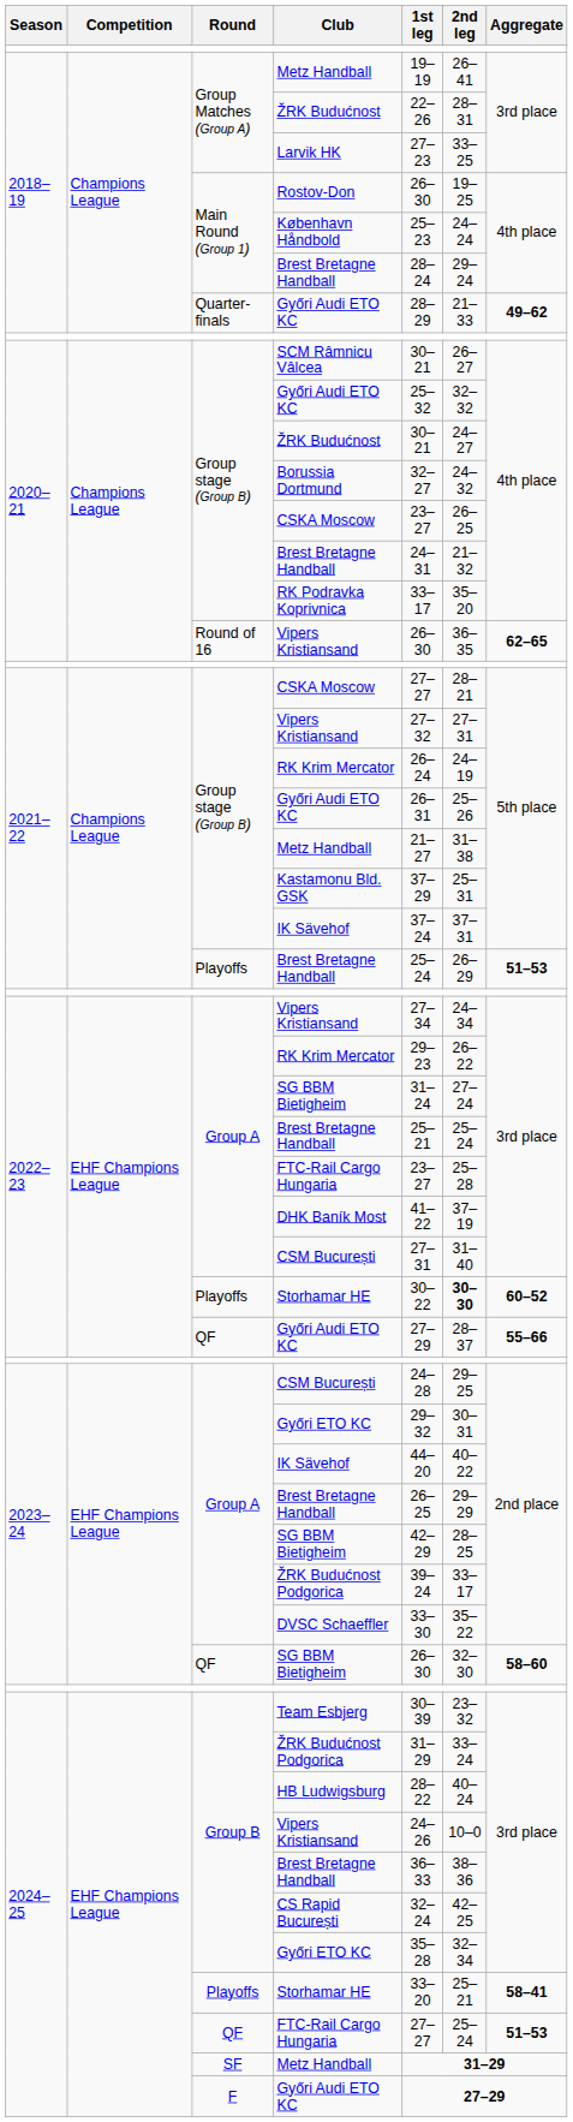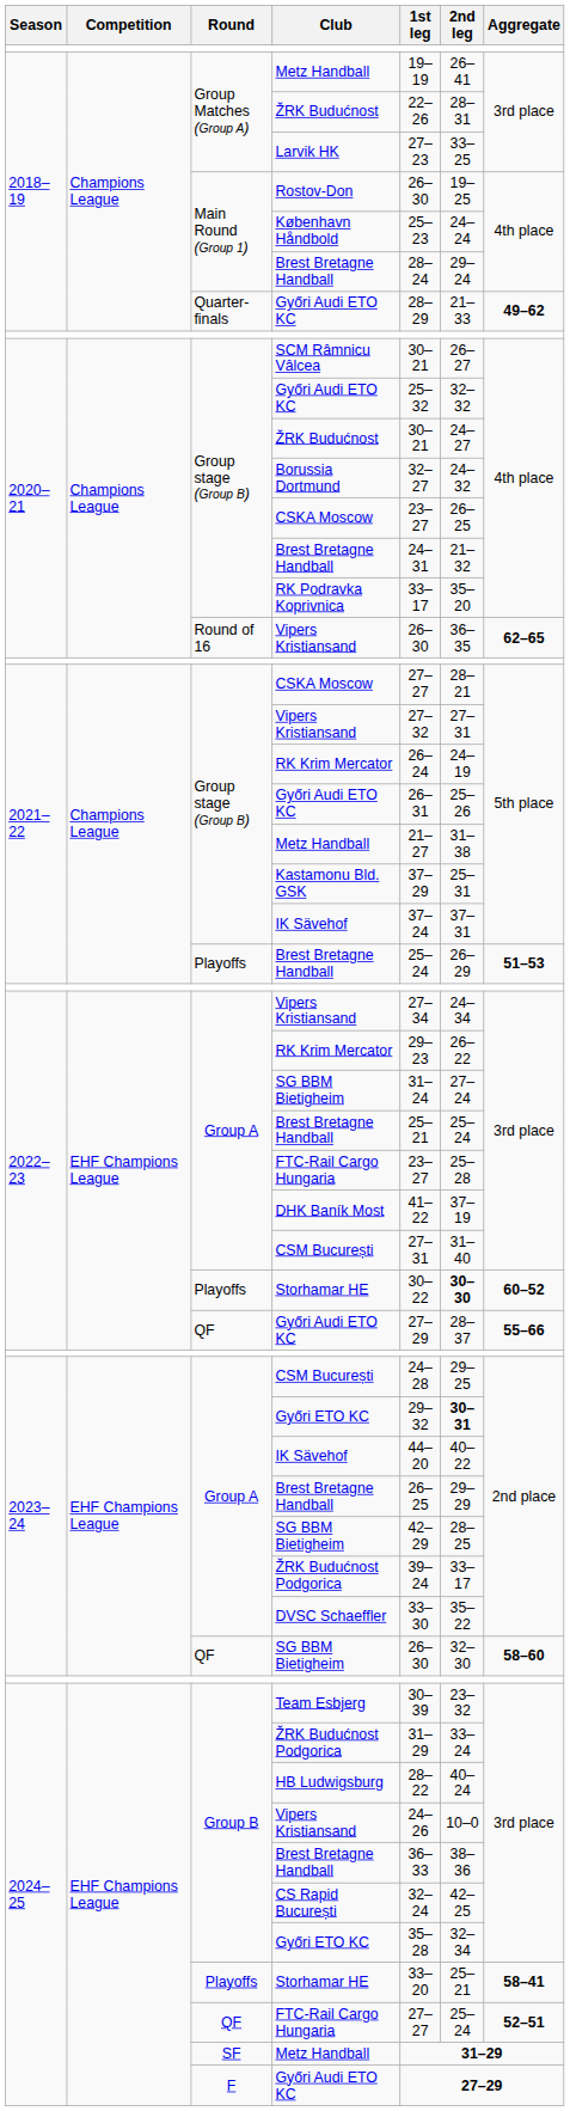2023–24 / Győri ETO KC | 2nd leg: normal -> bold
2024–25 / FTC-Rail Cargo Hungaria | Aggregate: 51–53 -> 52–51
